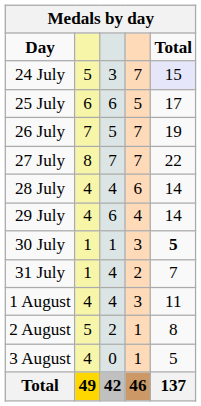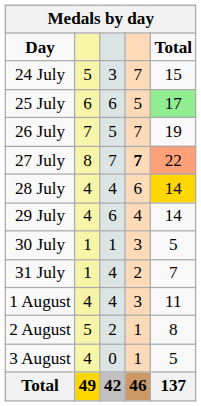24 July | Total: lavender background -> no background
25 July | Total: no background -> lightgreen background
27 July | column 4: normal -> bold
27 July | Total: no background -> lightsalmon background
28 July | Total: no background -> gold background
30 July | Total: bold -> normal
